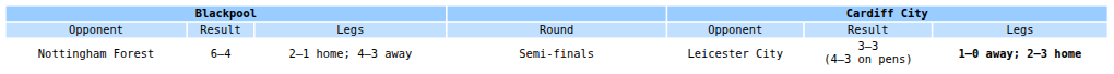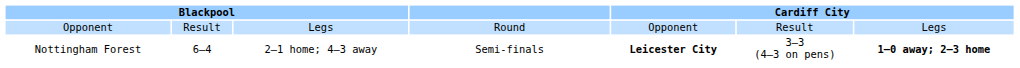Nottingham Forest | column 5: normal -> bold
